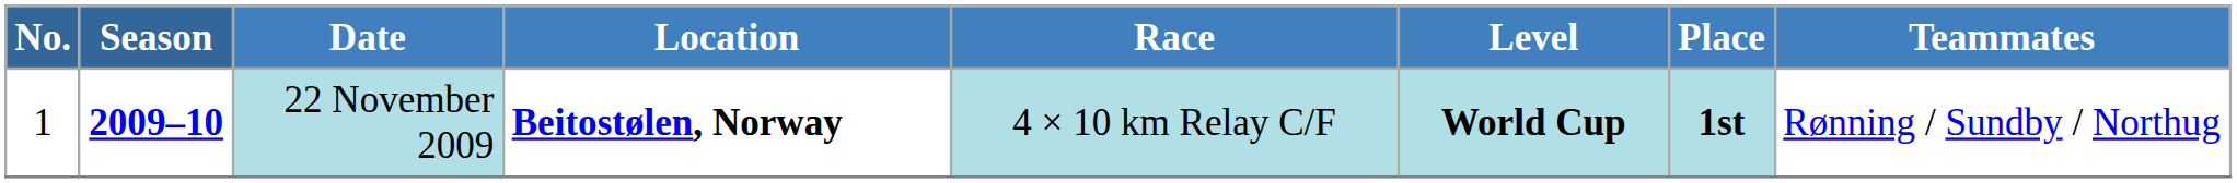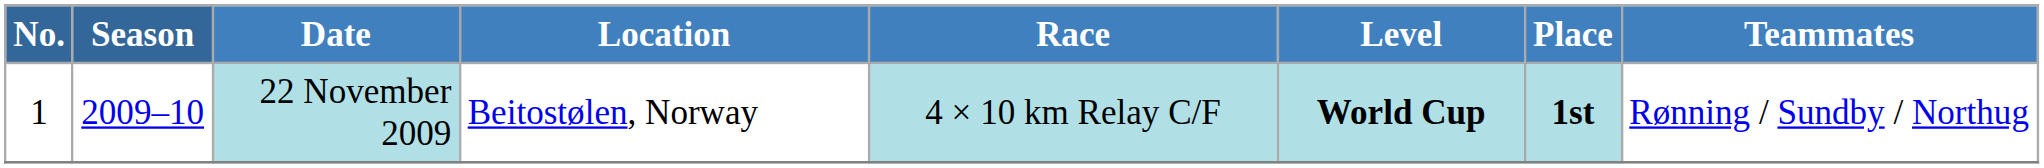22 November 2009 | Season: bold -> normal
22 November 2009 | Location: bold -> normal
